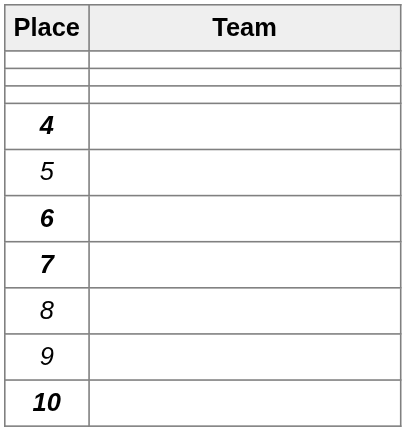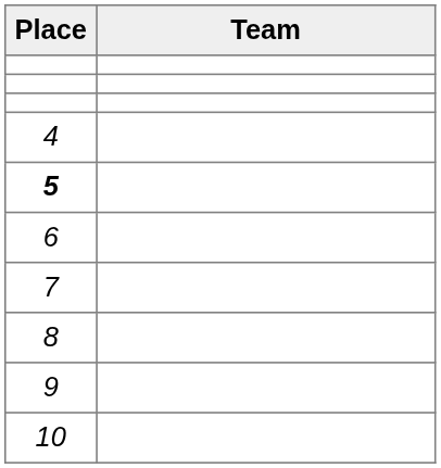row 5 | Place: bold -> normal
row 6 | Place: normal -> bold
row 7 | Place: bold -> normal
row 8 | Place: bold -> normal
row 11 | Place: bold -> normal
